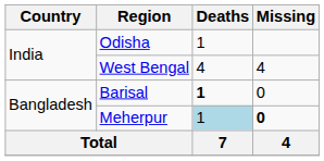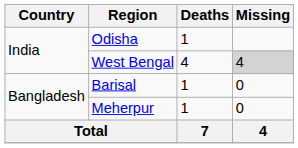West Bengal | Missing: no background -> lightgrey background
Barisal | Deaths: bold -> normal
Meherpur | Deaths: lightblue background -> no background
Meherpur | Missing: bold -> normal
